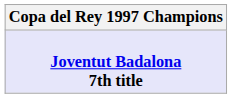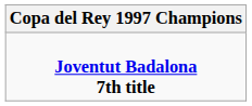row 2 | column 1: lavender background -> no background
